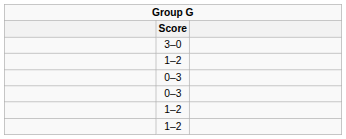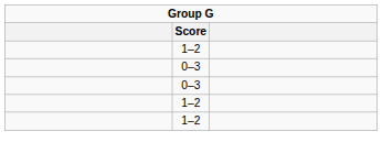- row: 3–0
